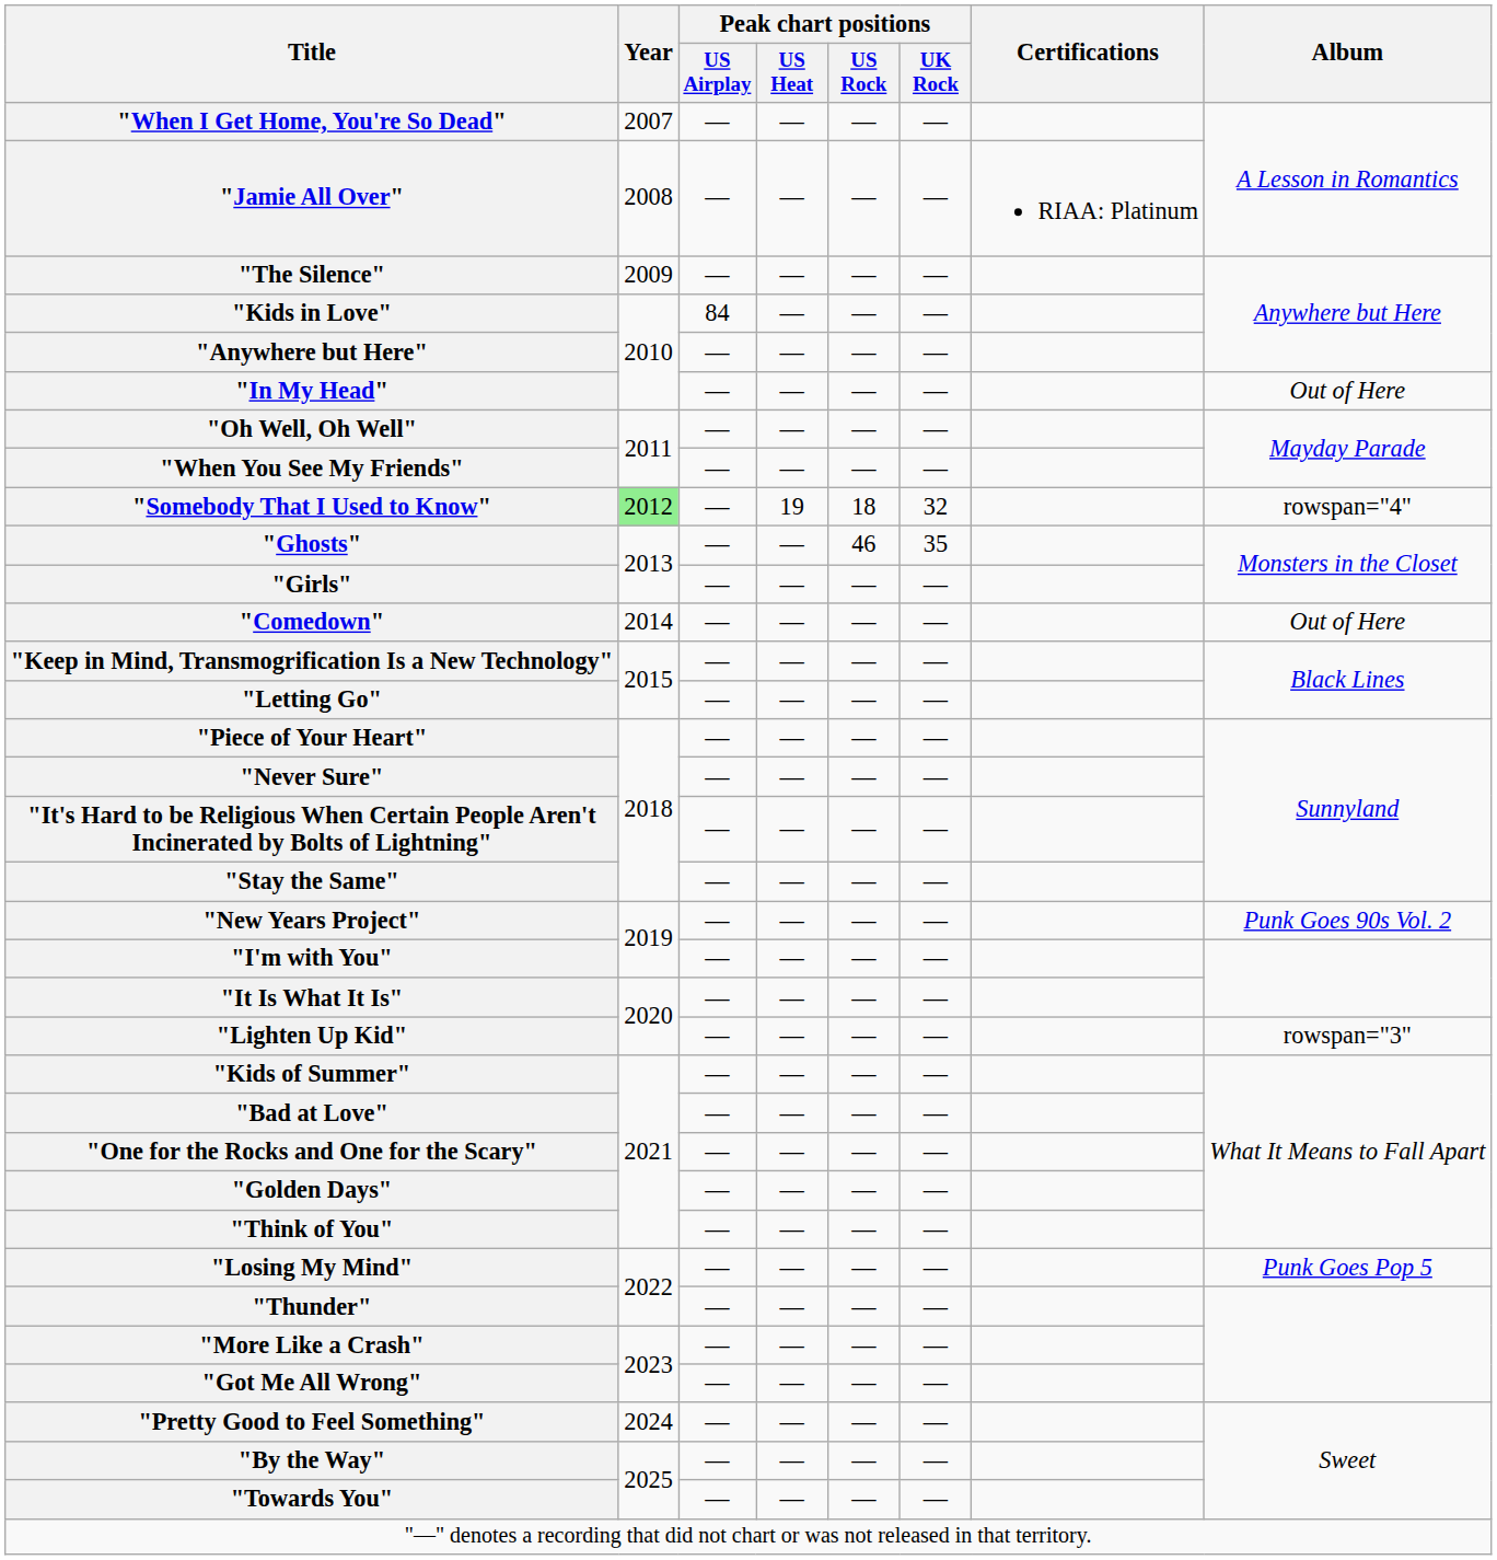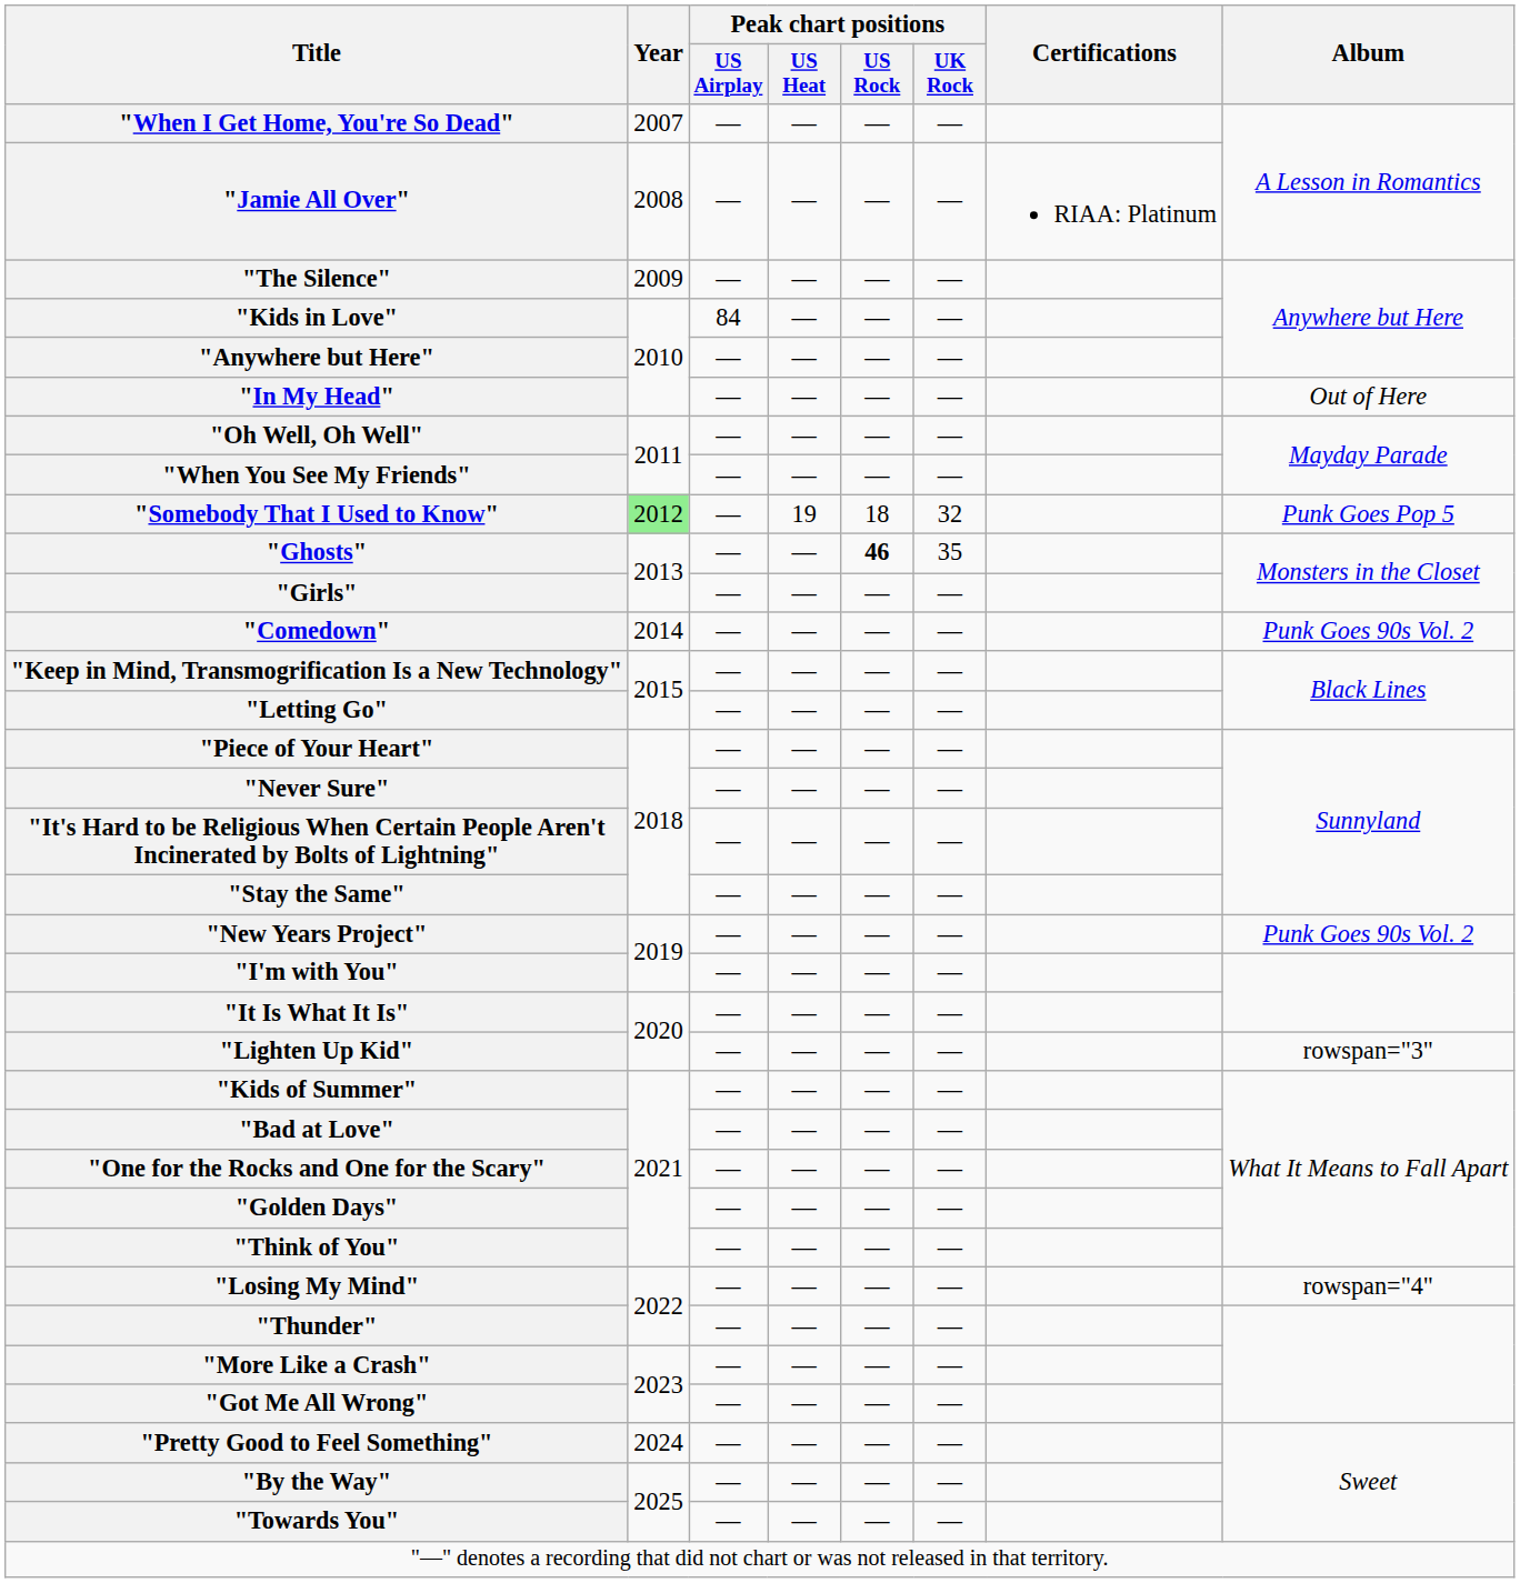"Somebody That I Used to Know" | Album: rowspan="4" -> Punk Goes Pop 5
"Ghosts" | Peak chart positions / US Rock: normal -> bold
"Comedown" | Album: Out of Here -> Punk Goes 90s Vol. 2
"Losing My Mind" | Album: Punk Goes Pop 5 -> rowspan="4"
